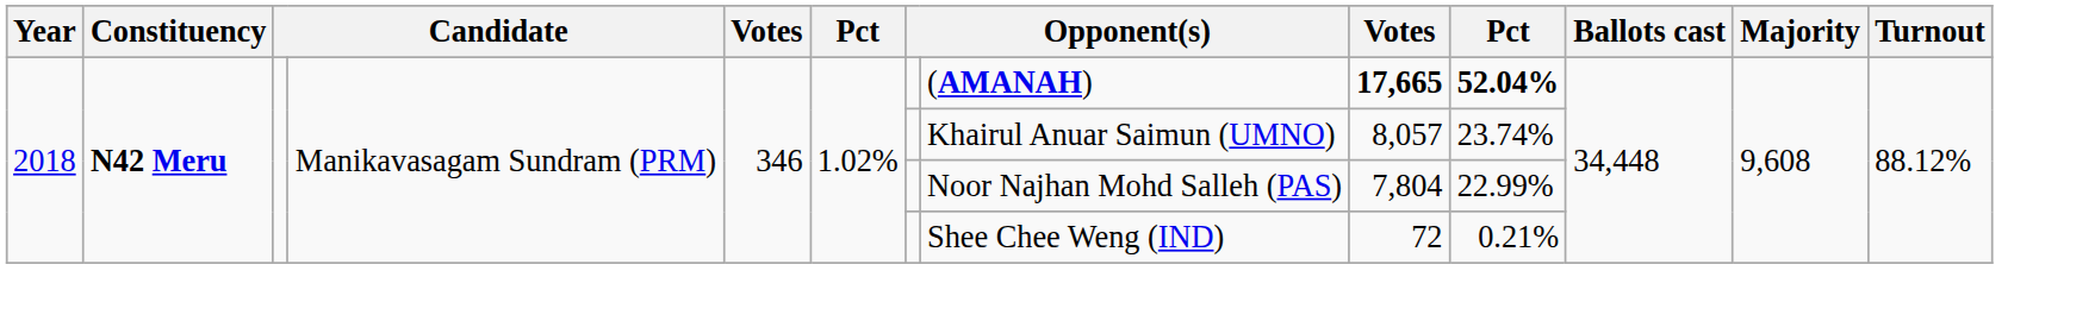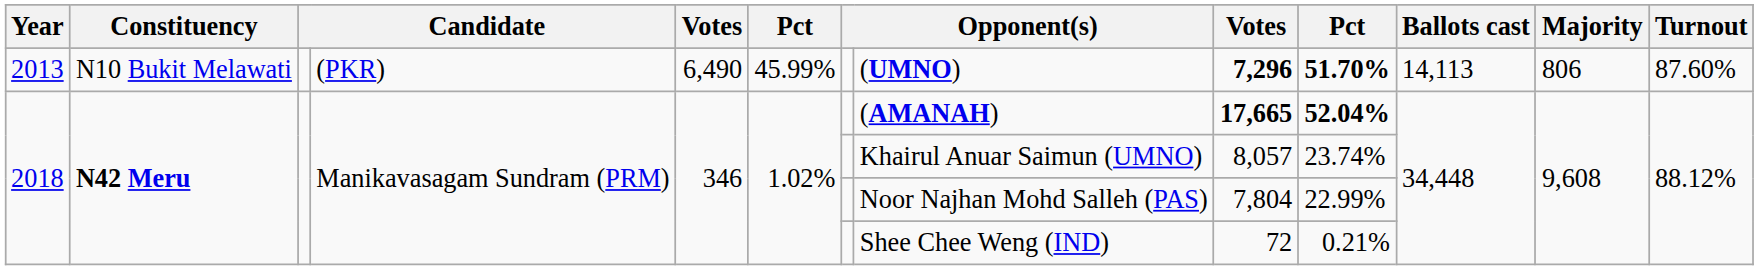+ row: 2013 | N10 Bukit Melawati | (PKR) | 6,490 | 45.99% | (UMNO) | 7,296 | 51.70% | 14,113 | 806 | 87.60%
